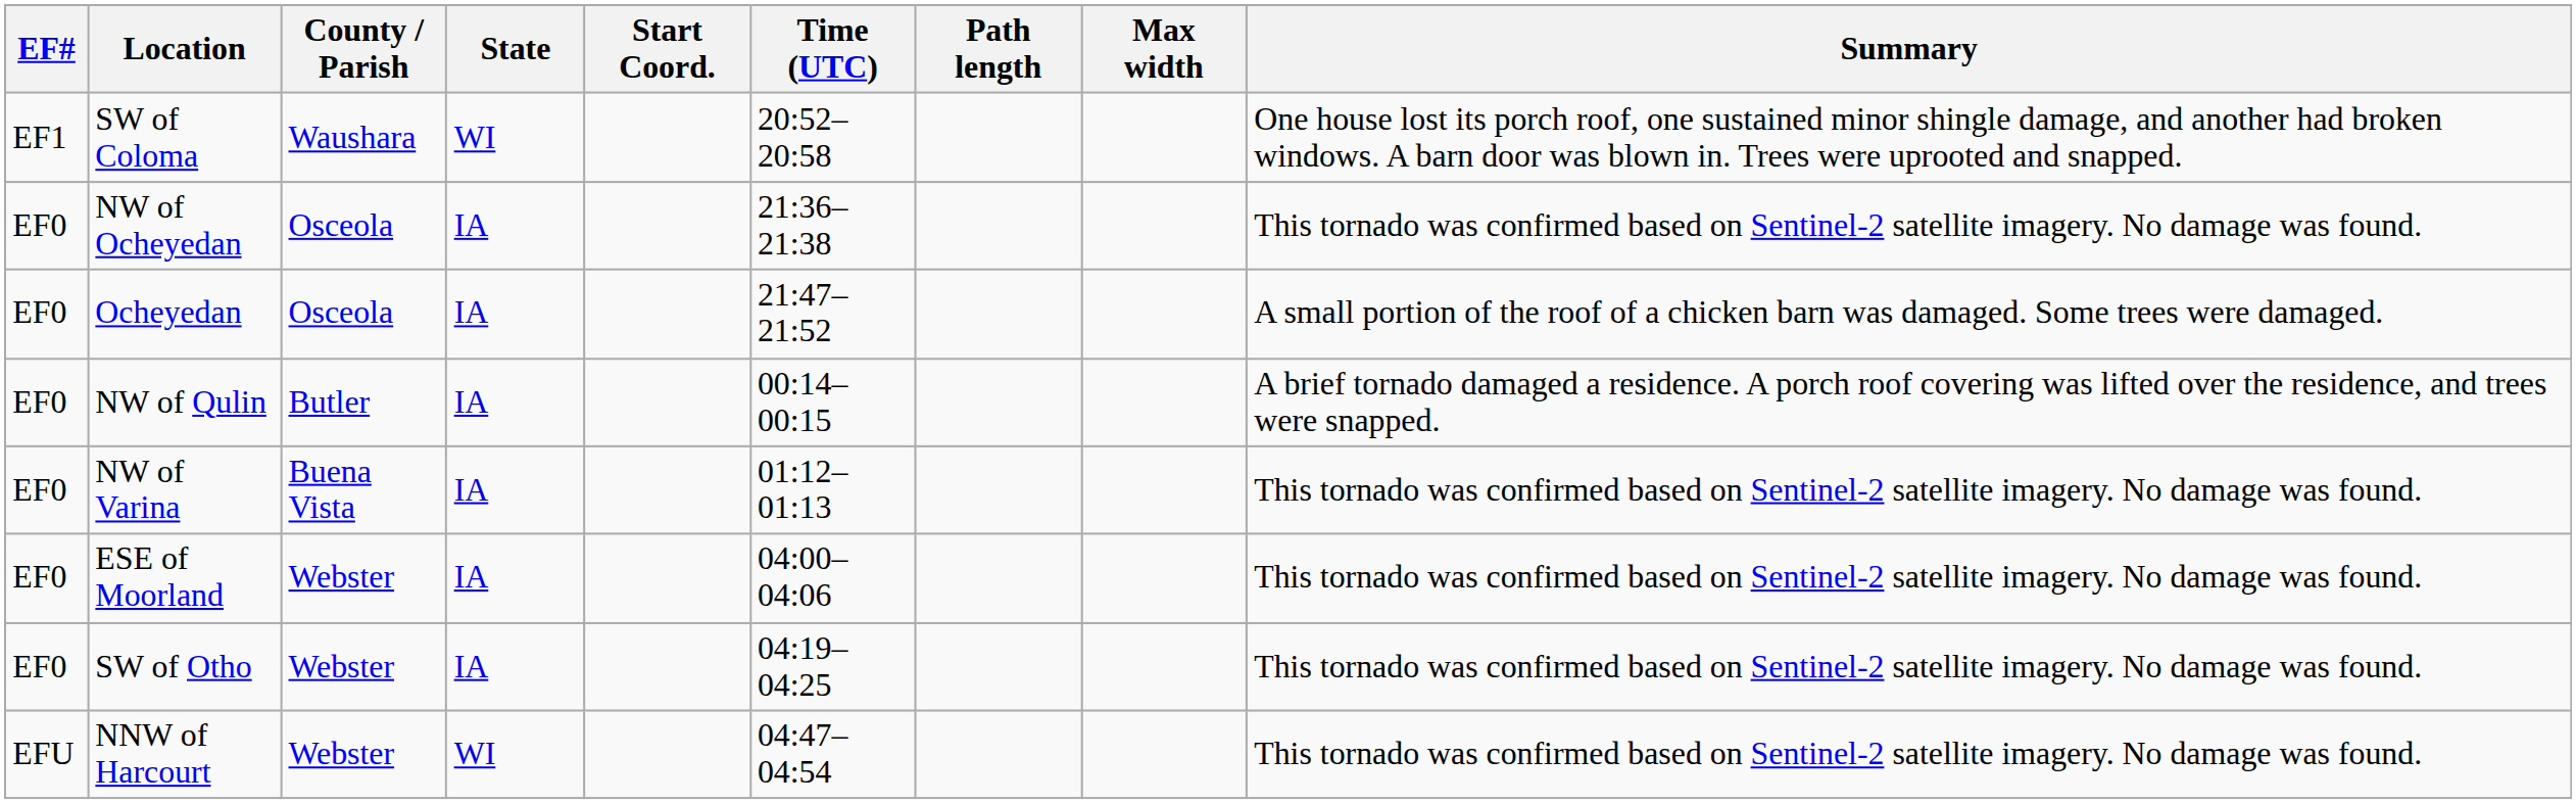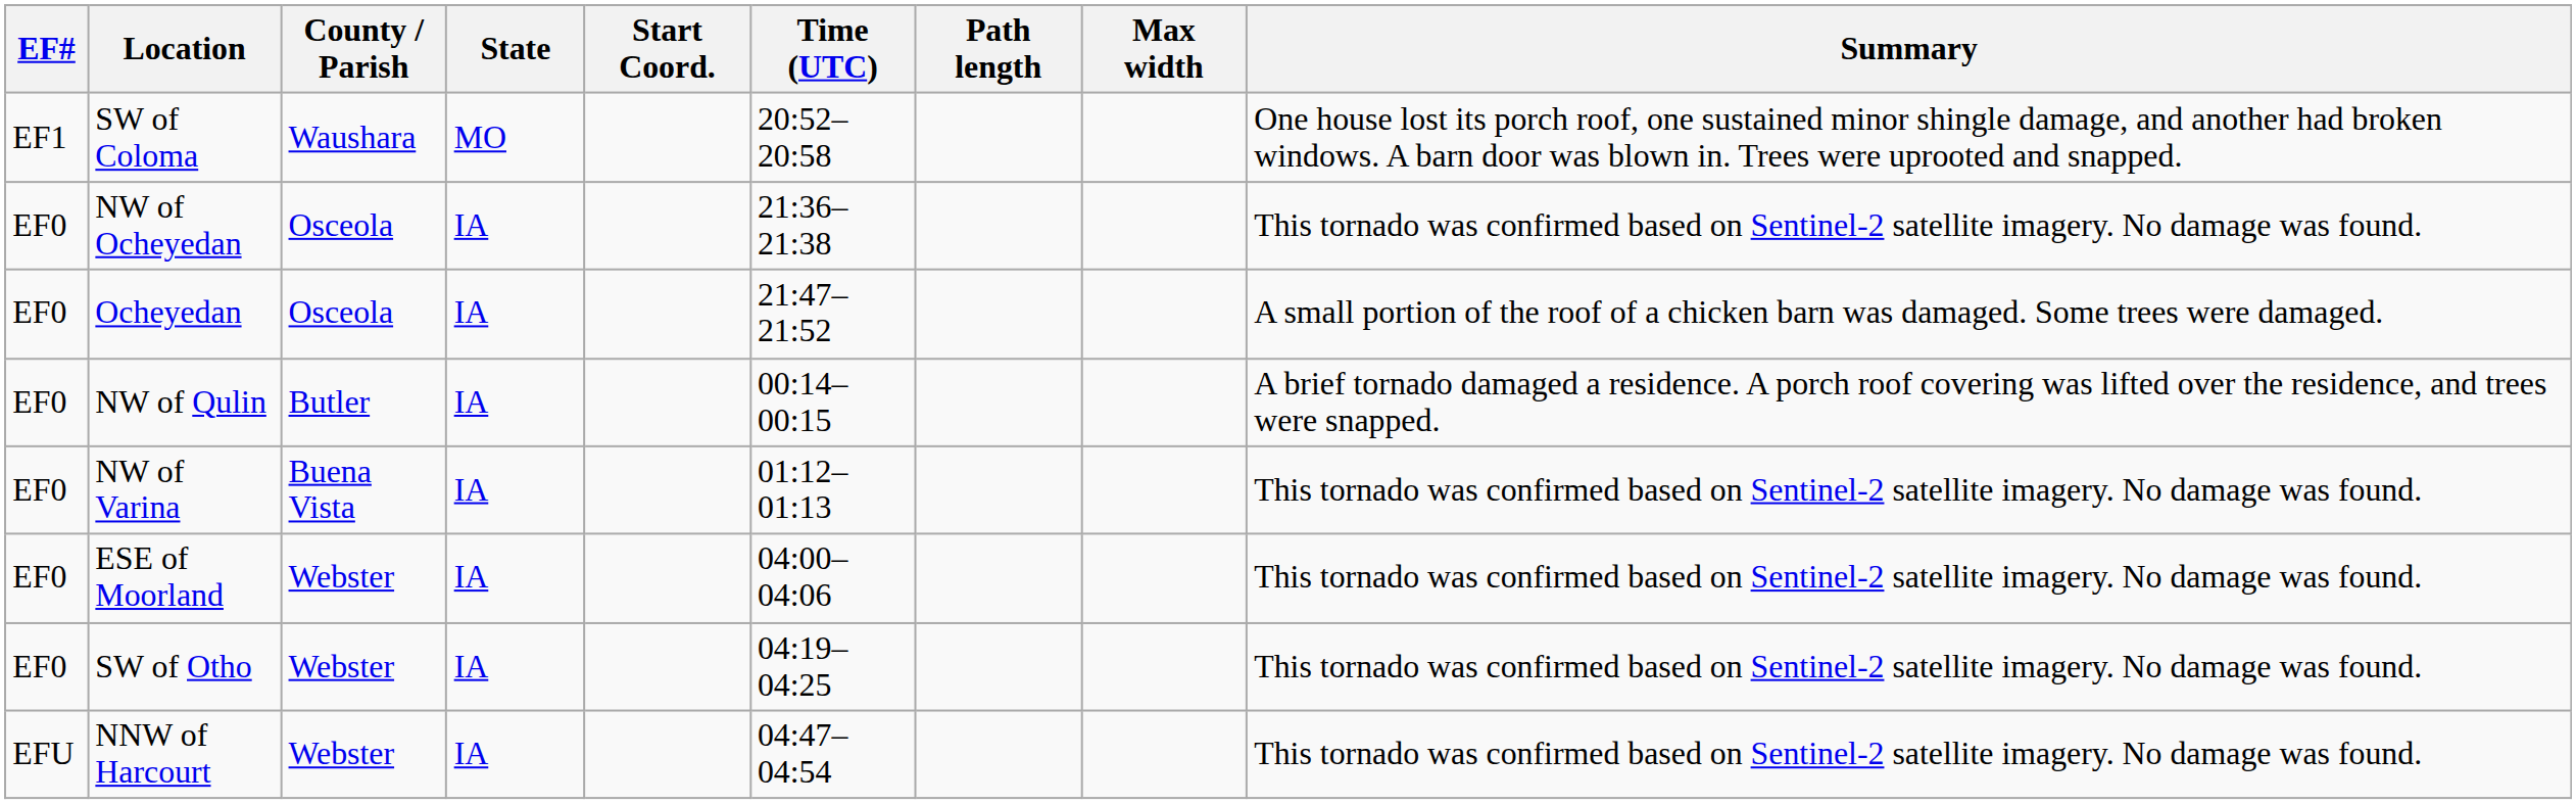SW of Coloma | State: WI -> MO
NNW of Harcourt | State: WI -> IA
